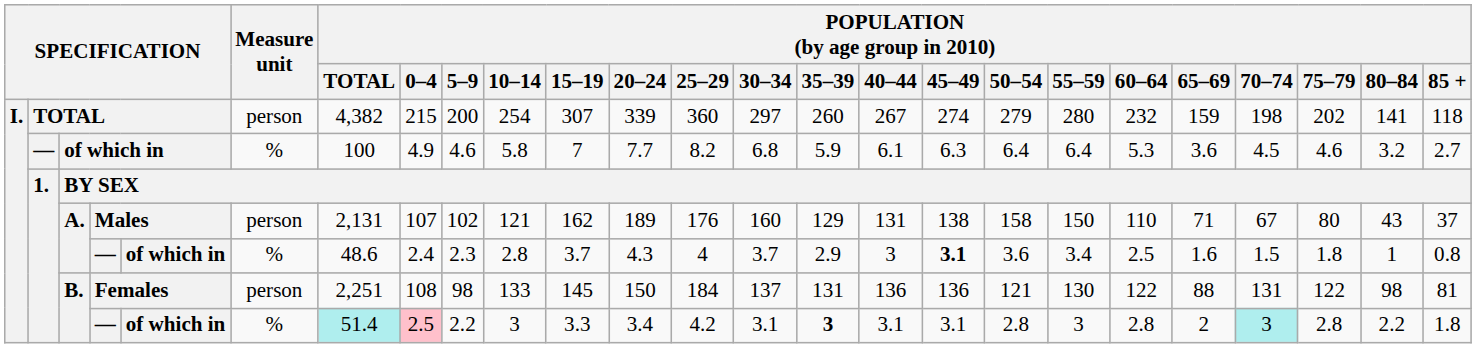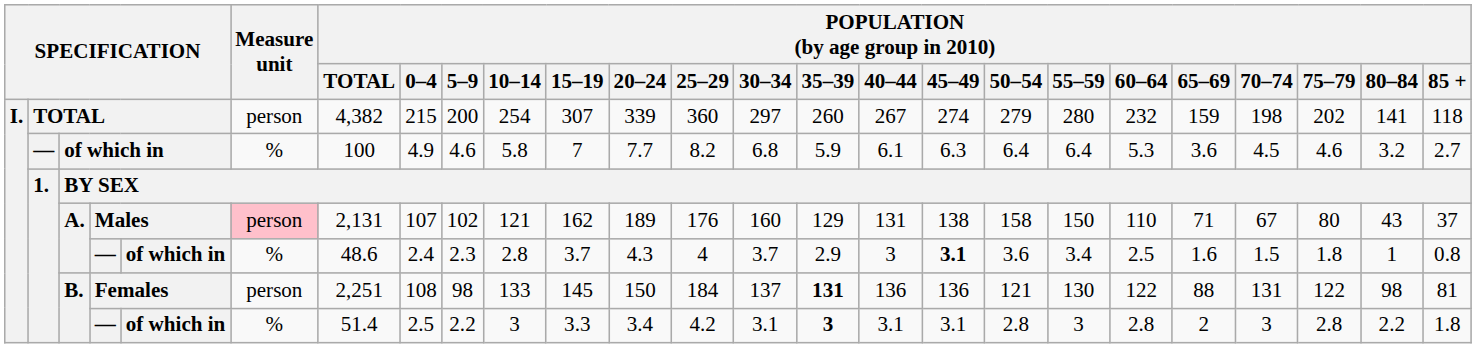Males | Measure unit: no background -> pink background
Females | POPULATION (by age group in 2010) / 35–39: normal -> bold
B. / — | POPULATION (by age group in 2010) / TOTAL: paleturquoise background -> no background
B. / — | POPULATION (by age group in 2010) / 0–4: pink background -> no background
B. / — | POPULATION (by age group in 2010) / 70–74: paleturquoise background -> no background
